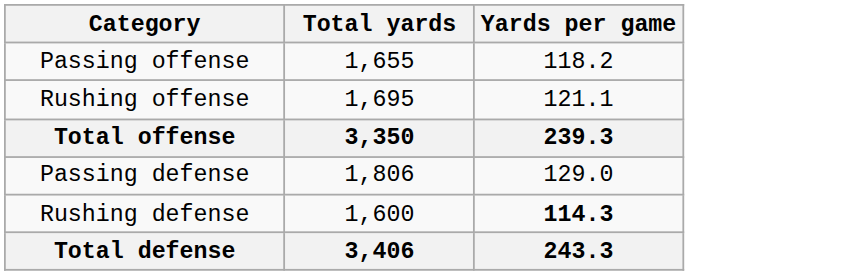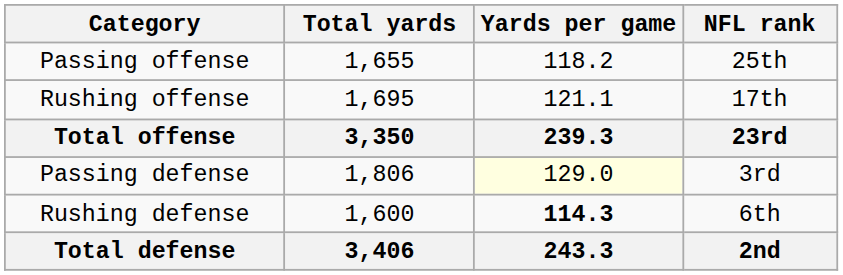+ column: NFL rank | 25th | 17th | 23rd | 3rd | 6th | 2nd
Passing defense | Yards per game: no background -> lightyellow background
